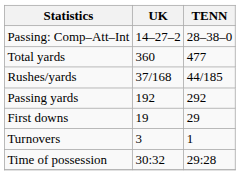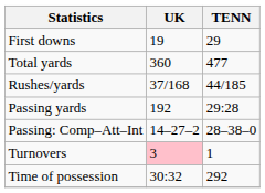rows swapped: First downs <-> Passing: Comp–Att–Int
Passing yards | TENN: 292 -> 29:28
Turnovers | UK: no background -> pink background
Time of possession | TENN: 29:28 -> 292
